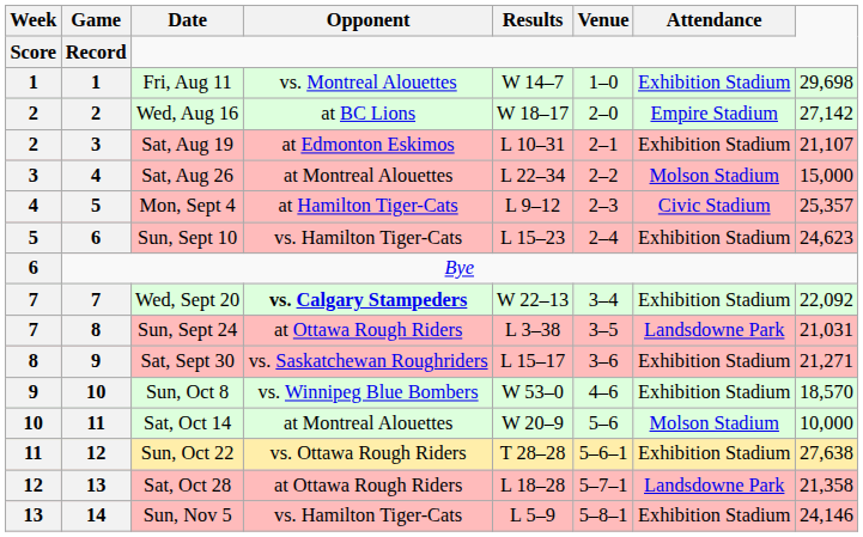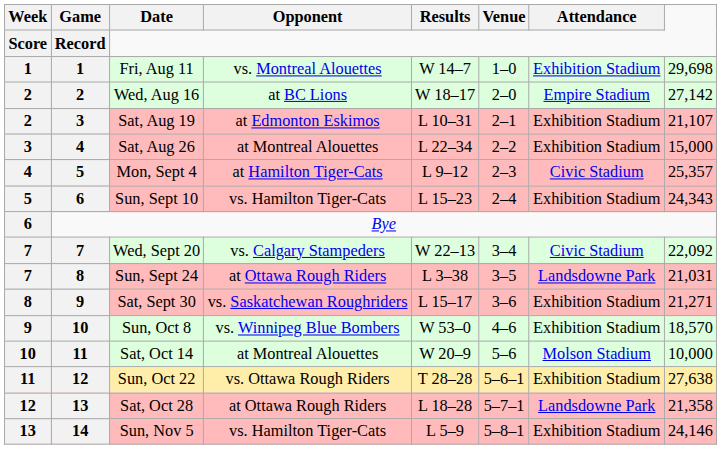Sat, Aug 26 | Attendance: Molson Stadium -> Exhibition Stadium
Sun, Sept 10 | column 8: 24,623 -> 24,343
Wed, Sept 20 | Opponent: bold -> normal
Wed, Sept 20 | Attendance: Exhibition Stadium -> Civic Stadium
